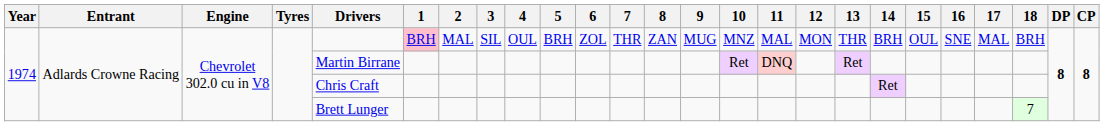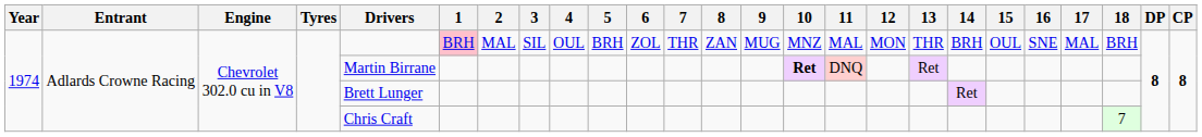row 3 | 10: normal -> bold
row 4 | Drivers: Chris Craft -> Brett Lunger
row 5 | Drivers: Brett Lunger -> Chris Craft
